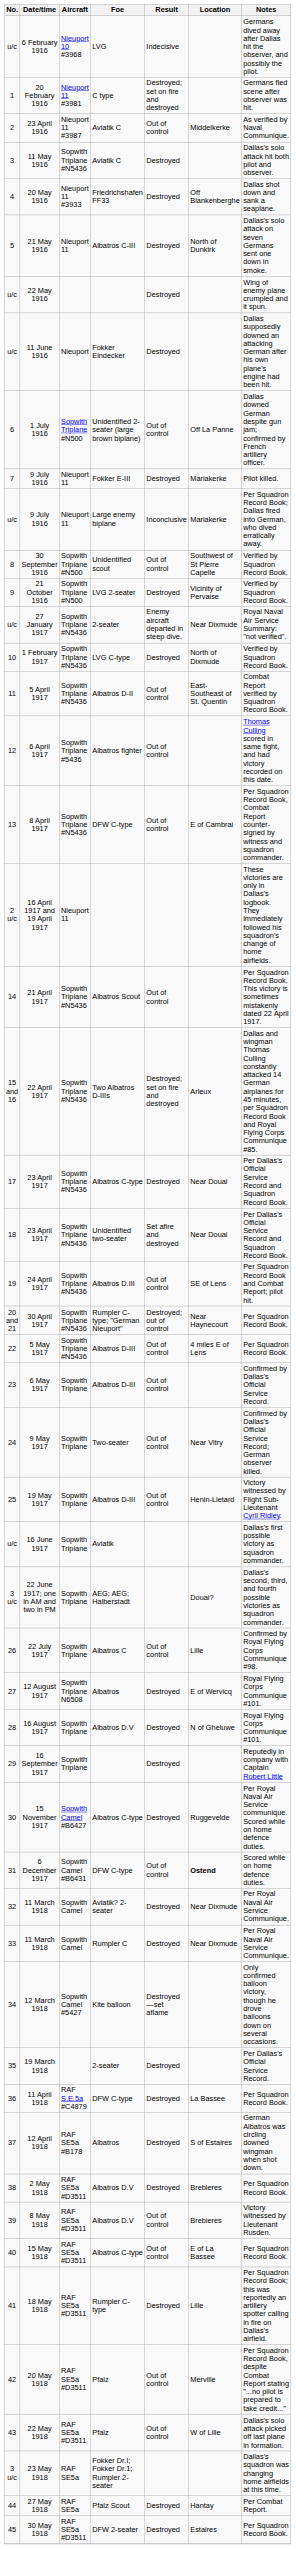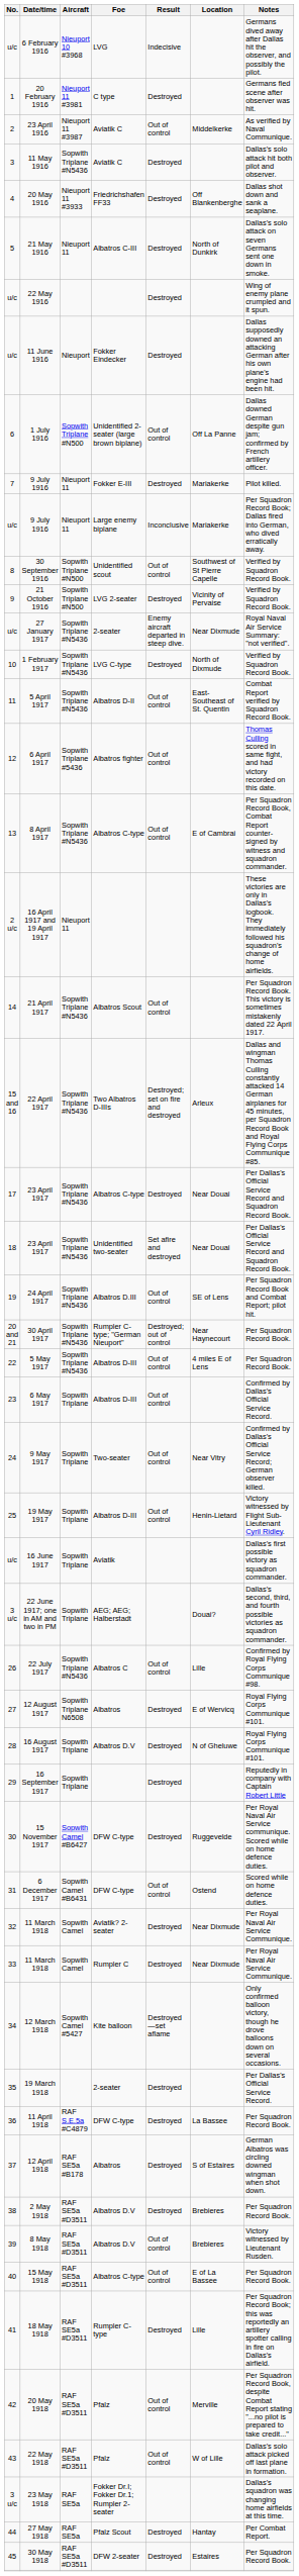20 February 1916 | Result: Destroyed; set on fire and destroyed -> Destroyed
8 April 1917 | Foe: DFW C-type -> Albatros C-type
22 July 1917 | Aircraft: Sopwith Triplane -> Sopwith Triplane #N5436
15 November 1917 | Foe: Albatros C-type -> DFW C-type
6 December 1917 | Location: bold -> normal
